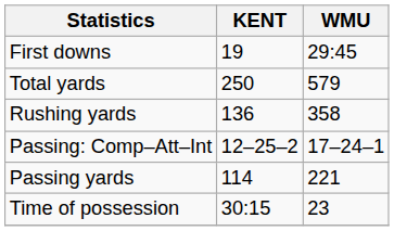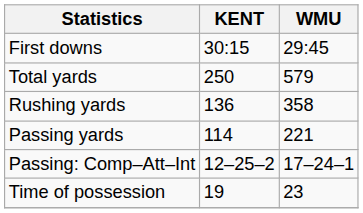First downs | KENT: 19 -> 30:15
rows swapped: Passing yards <-> Passing: Comp–Att–Int
Time of possession | KENT: 30:15 -> 19
